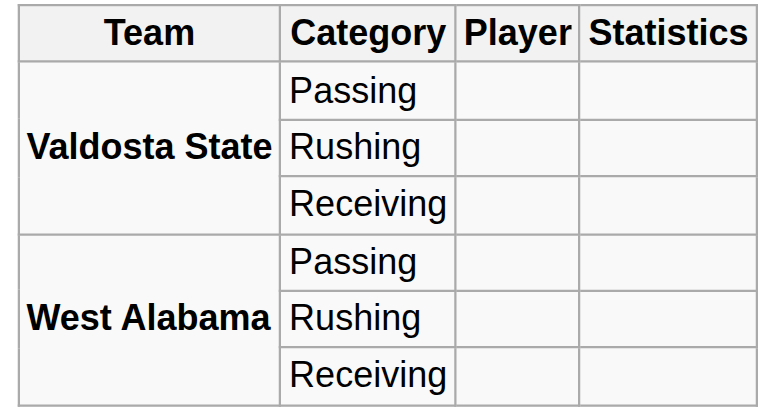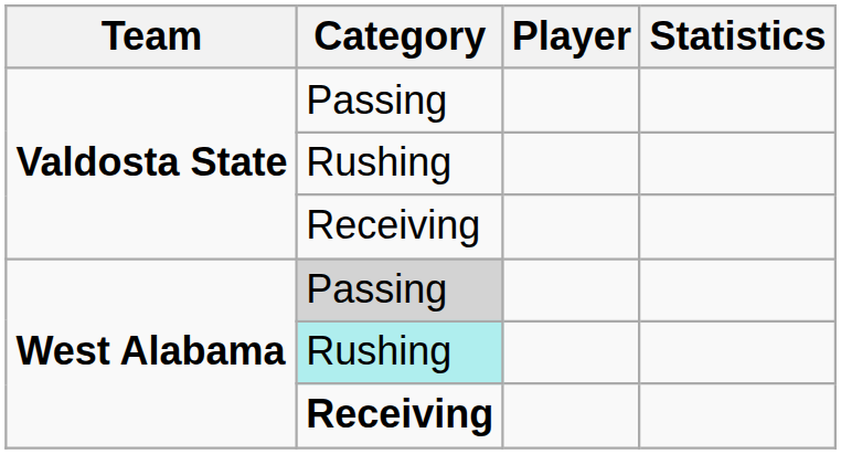West Alabama / Passing | Category: no background -> lightgrey background
West Alabama / Rushing | Category: no background -> paleturquoise background
West Alabama / Receiving | Category: normal -> bold
